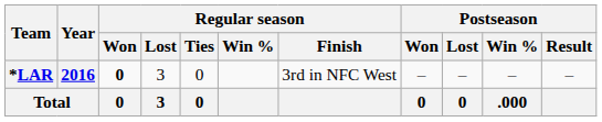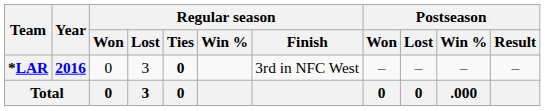*LAR | Regular season / Won: bold -> normal
*LAR | Regular season / Ties: normal -> bold
